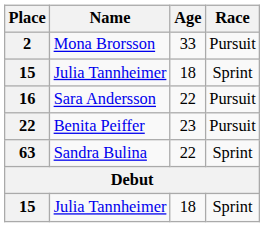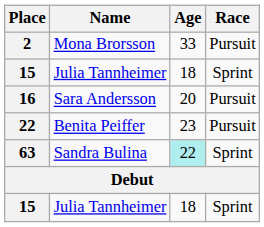16 | Age: 22 -> 20
63 | Age: no background -> paleturquoise background
